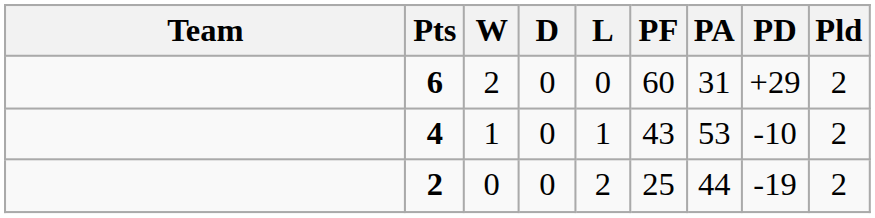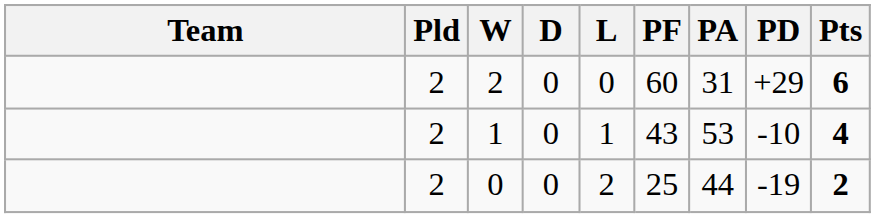columns swapped: Pld <-> Pts
